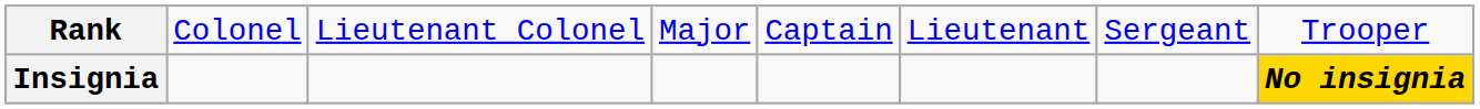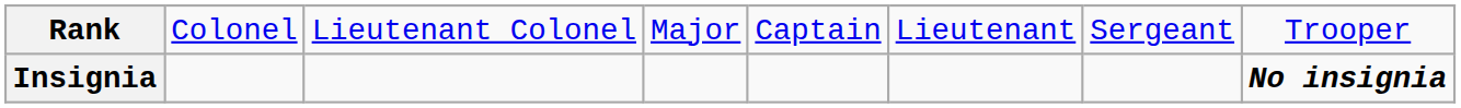Insignia | column 8: gold background -> no background
